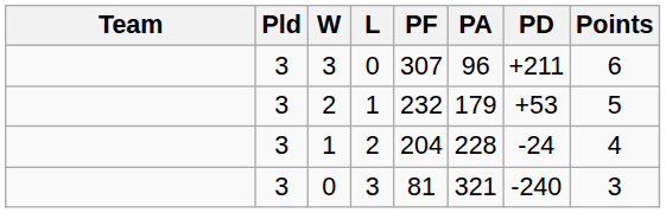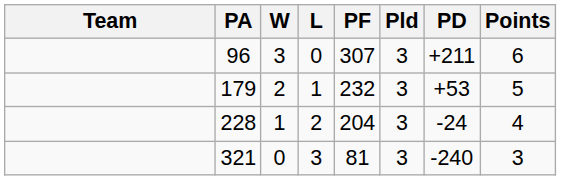columns swapped: Pld <-> PA
